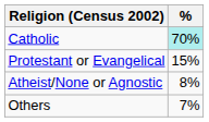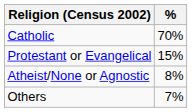Catholic | %: paleturquoise background -> no background
